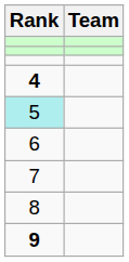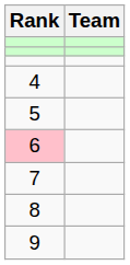row 5 | Rank: bold -> normal
row 6 | Rank: paleturquoise background -> no background
row 7 | Rank: no background -> pink background
row 10 | Rank: bold -> normal
